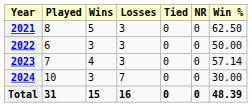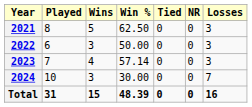columns swapped: Losses <-> Win %
